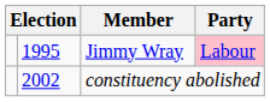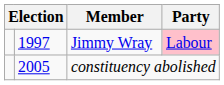Jimmy Wray | column 2: 1995 -> 1997
constituency abolished | column 2: 2002 -> 2005
